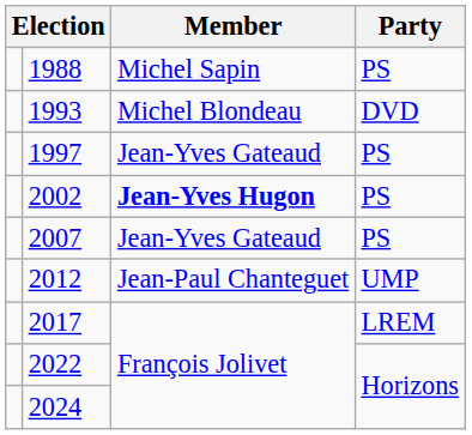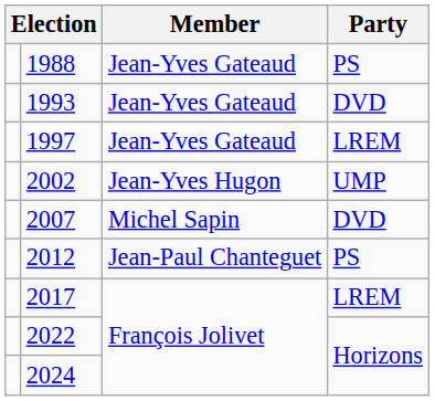1988 | Member: Michel Sapin -> Jean-Yves Gateaud
1993 | Member: Michel Blondeau -> Jean-Yves Gateaud
1997 | Party: PS -> LREM
2002 | Member: bold -> normal
2002 | Party: PS -> UMP
2007 | Member: Jean-Yves Gateaud -> Michel Sapin
2007 | Party: PS -> DVD
2012 | Party: UMP -> PS
